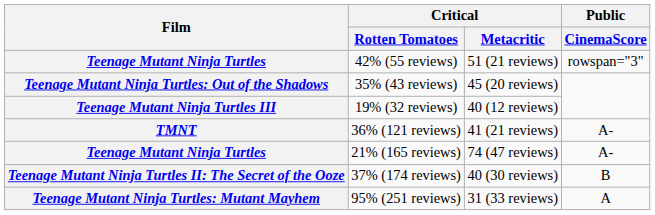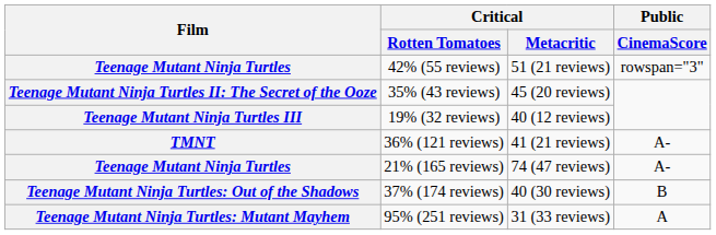35% (43 reviews) | Film: Teenage Mutant Ninja Turtles: Out of the Shadows -> Teenage Mutant Ninja Turtles II: The Secret of the Ooze
37% (174 reviews) | Film: Teenage Mutant Ninja Turtles II: The Secret of the Ooze -> Teenage Mutant Ninja Turtles: Out of the Shadows
